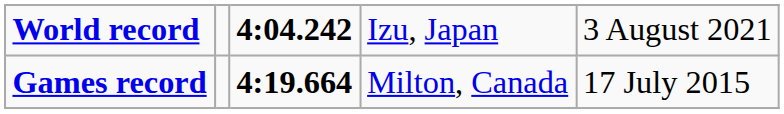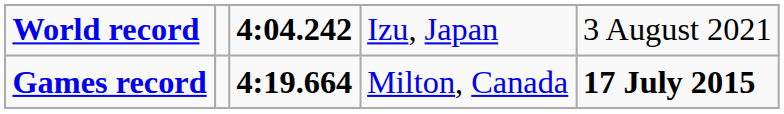Games record | column 5: normal -> bold
